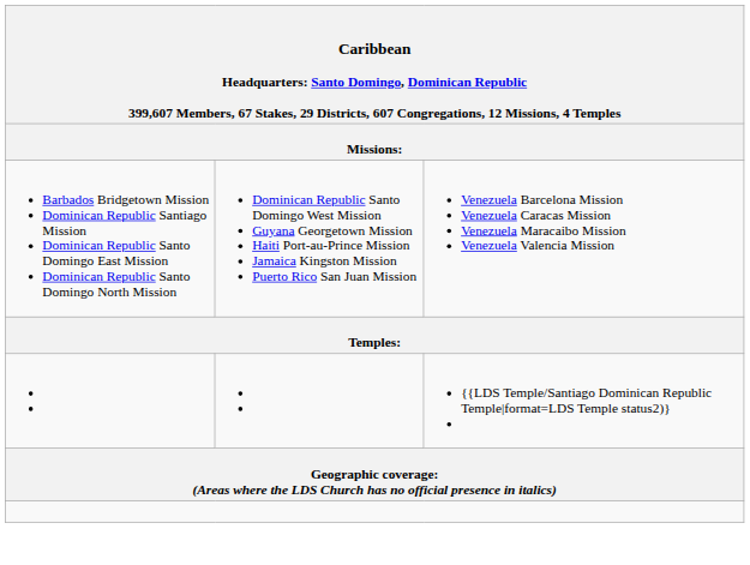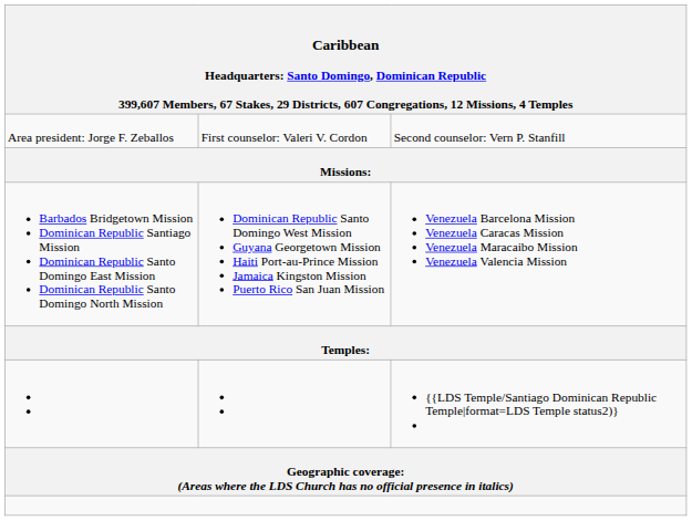+ row: Area president: Jorge F. Zeballos | First counselor: Valeri V. Cordon | Second counselor: Vern P. Stanfill
